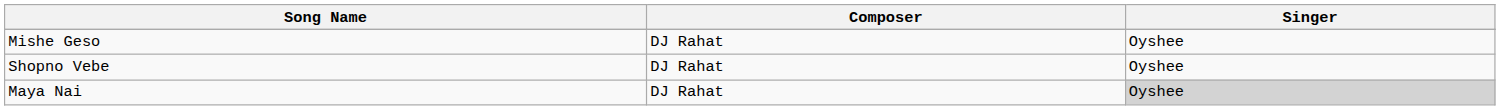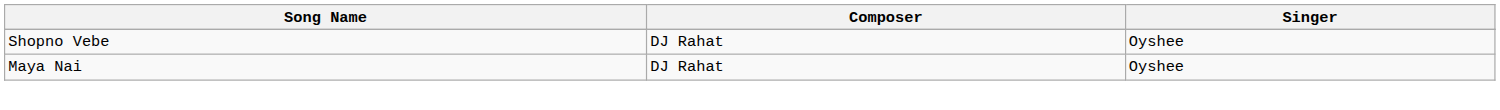- row: Mishe Geso | DJ Rahat | Oyshee
Maya Nai | Singer: lightgrey background -> no background
